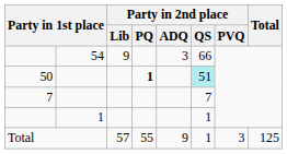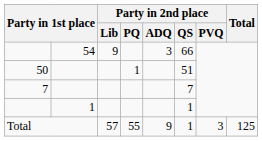50 | Party in 2nd place / PQ: bold -> normal
50 | Party in 2nd place / QS: paleturquoise background -> no background
